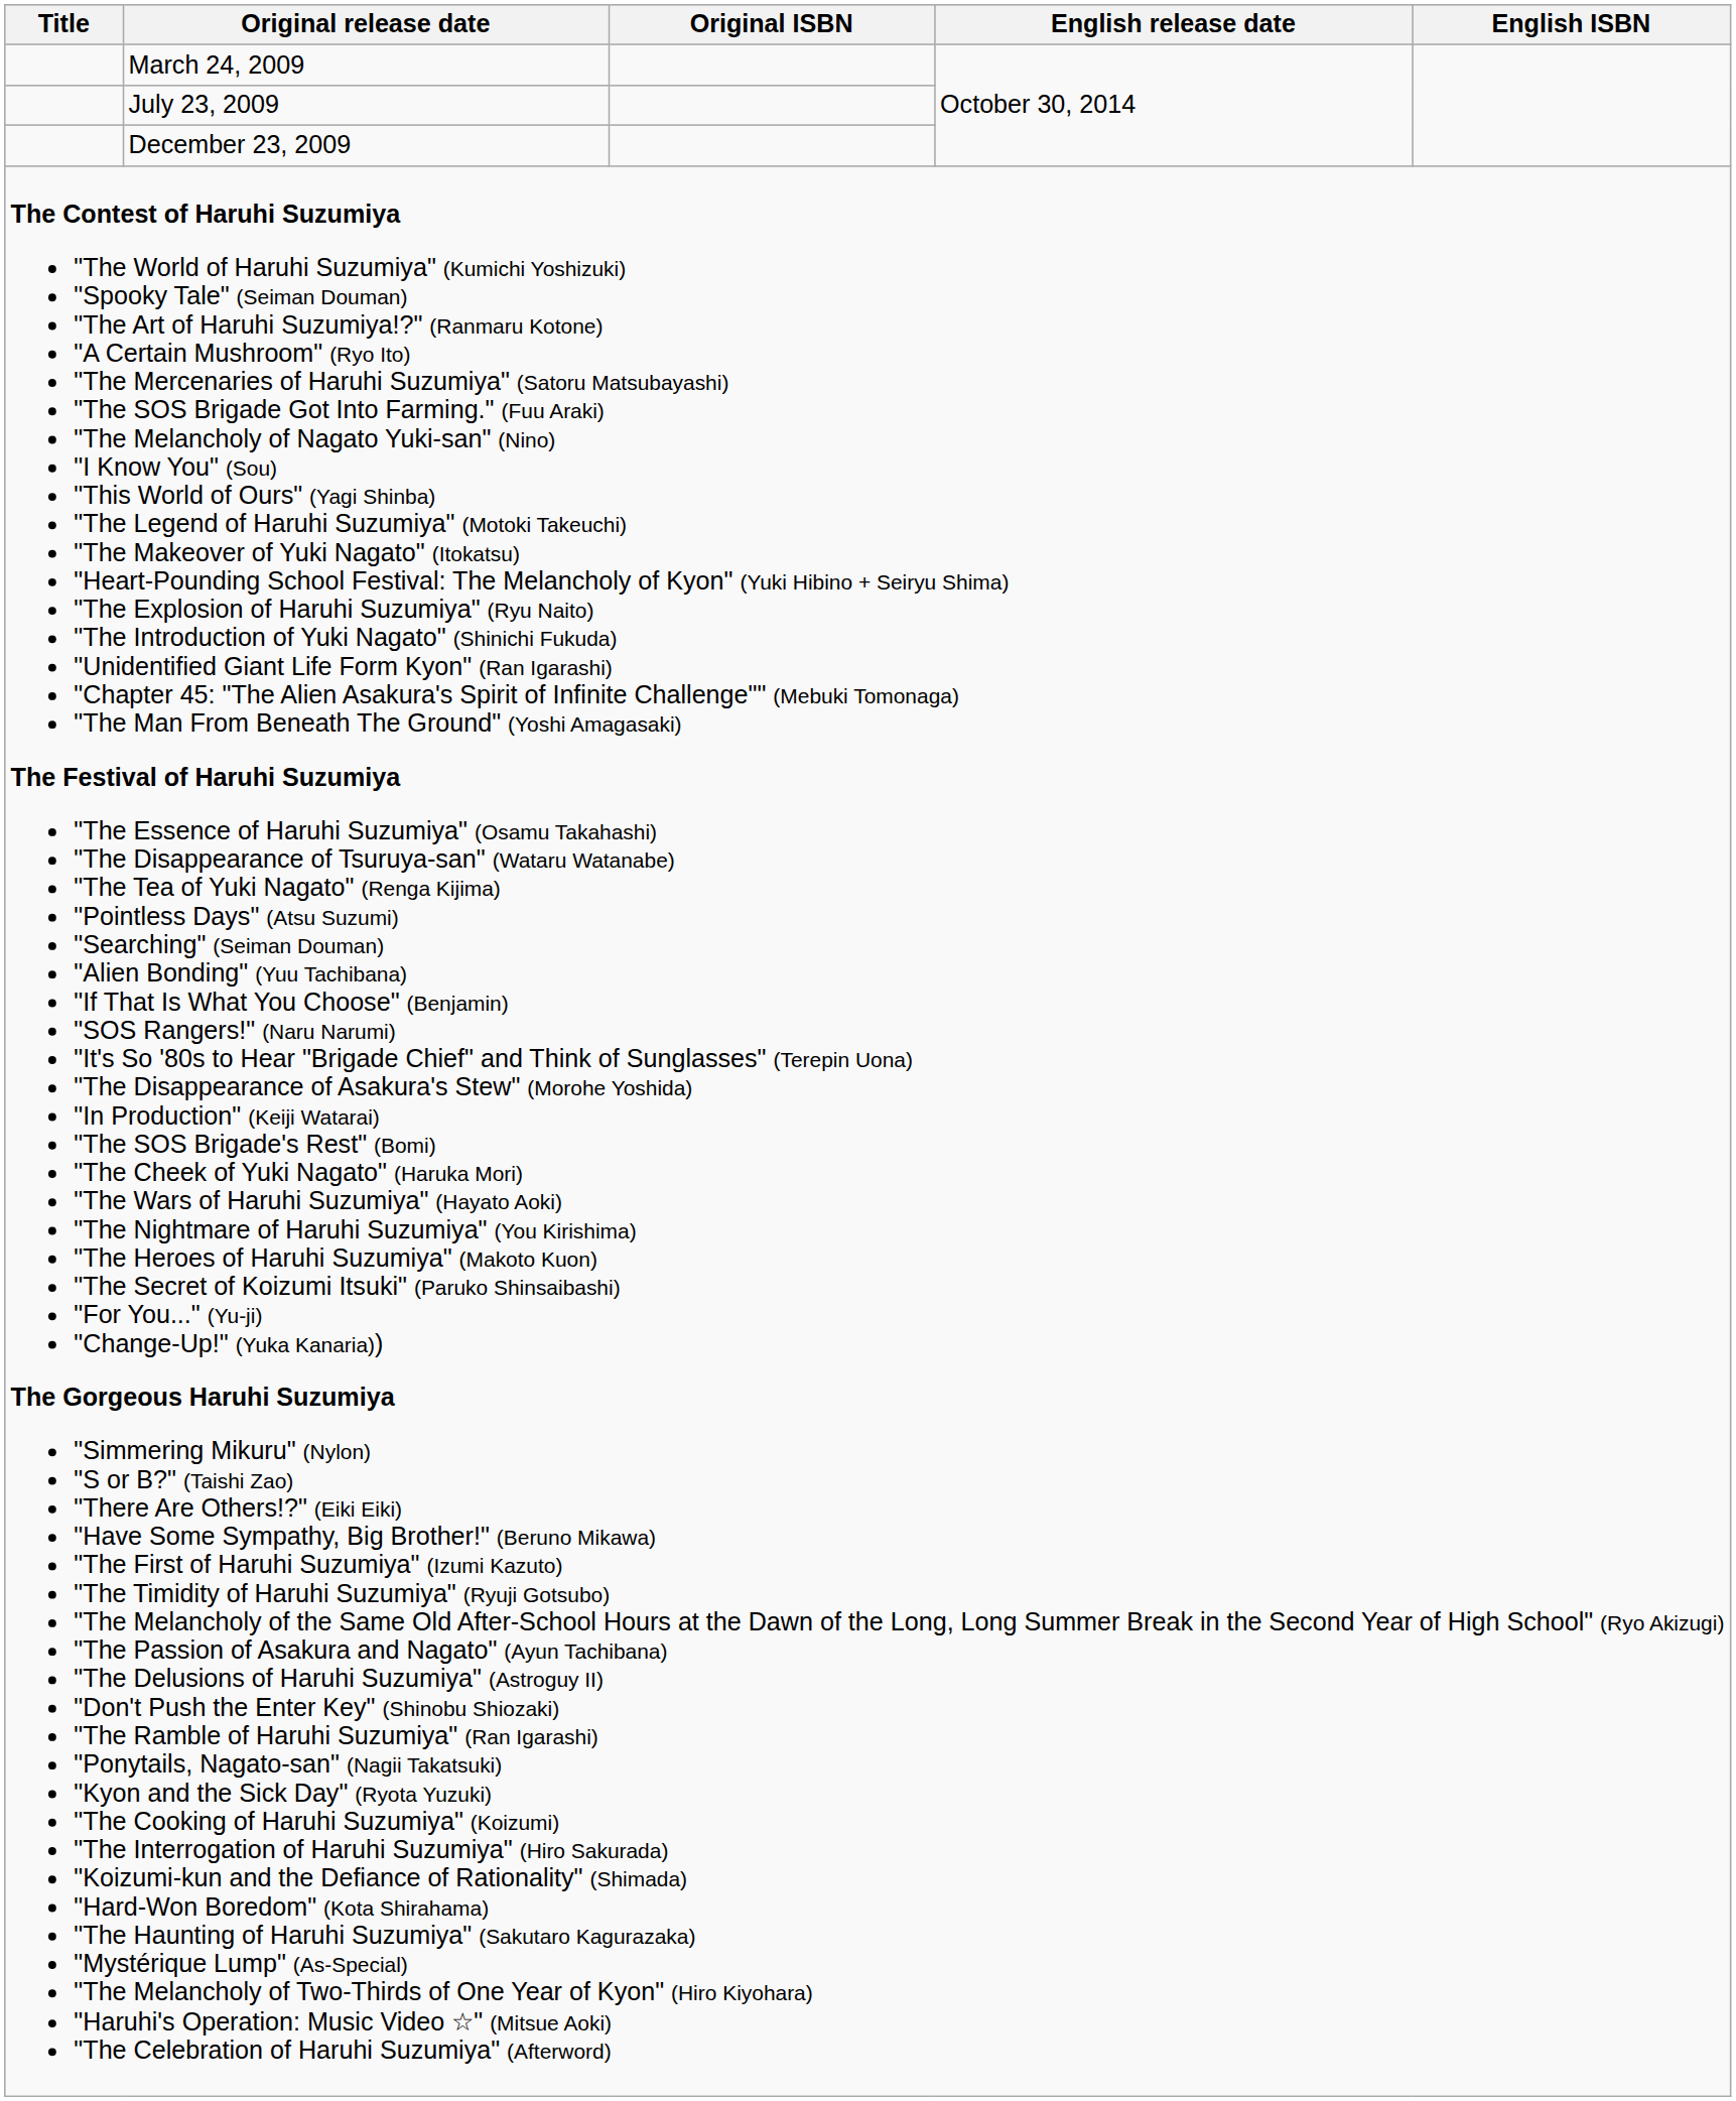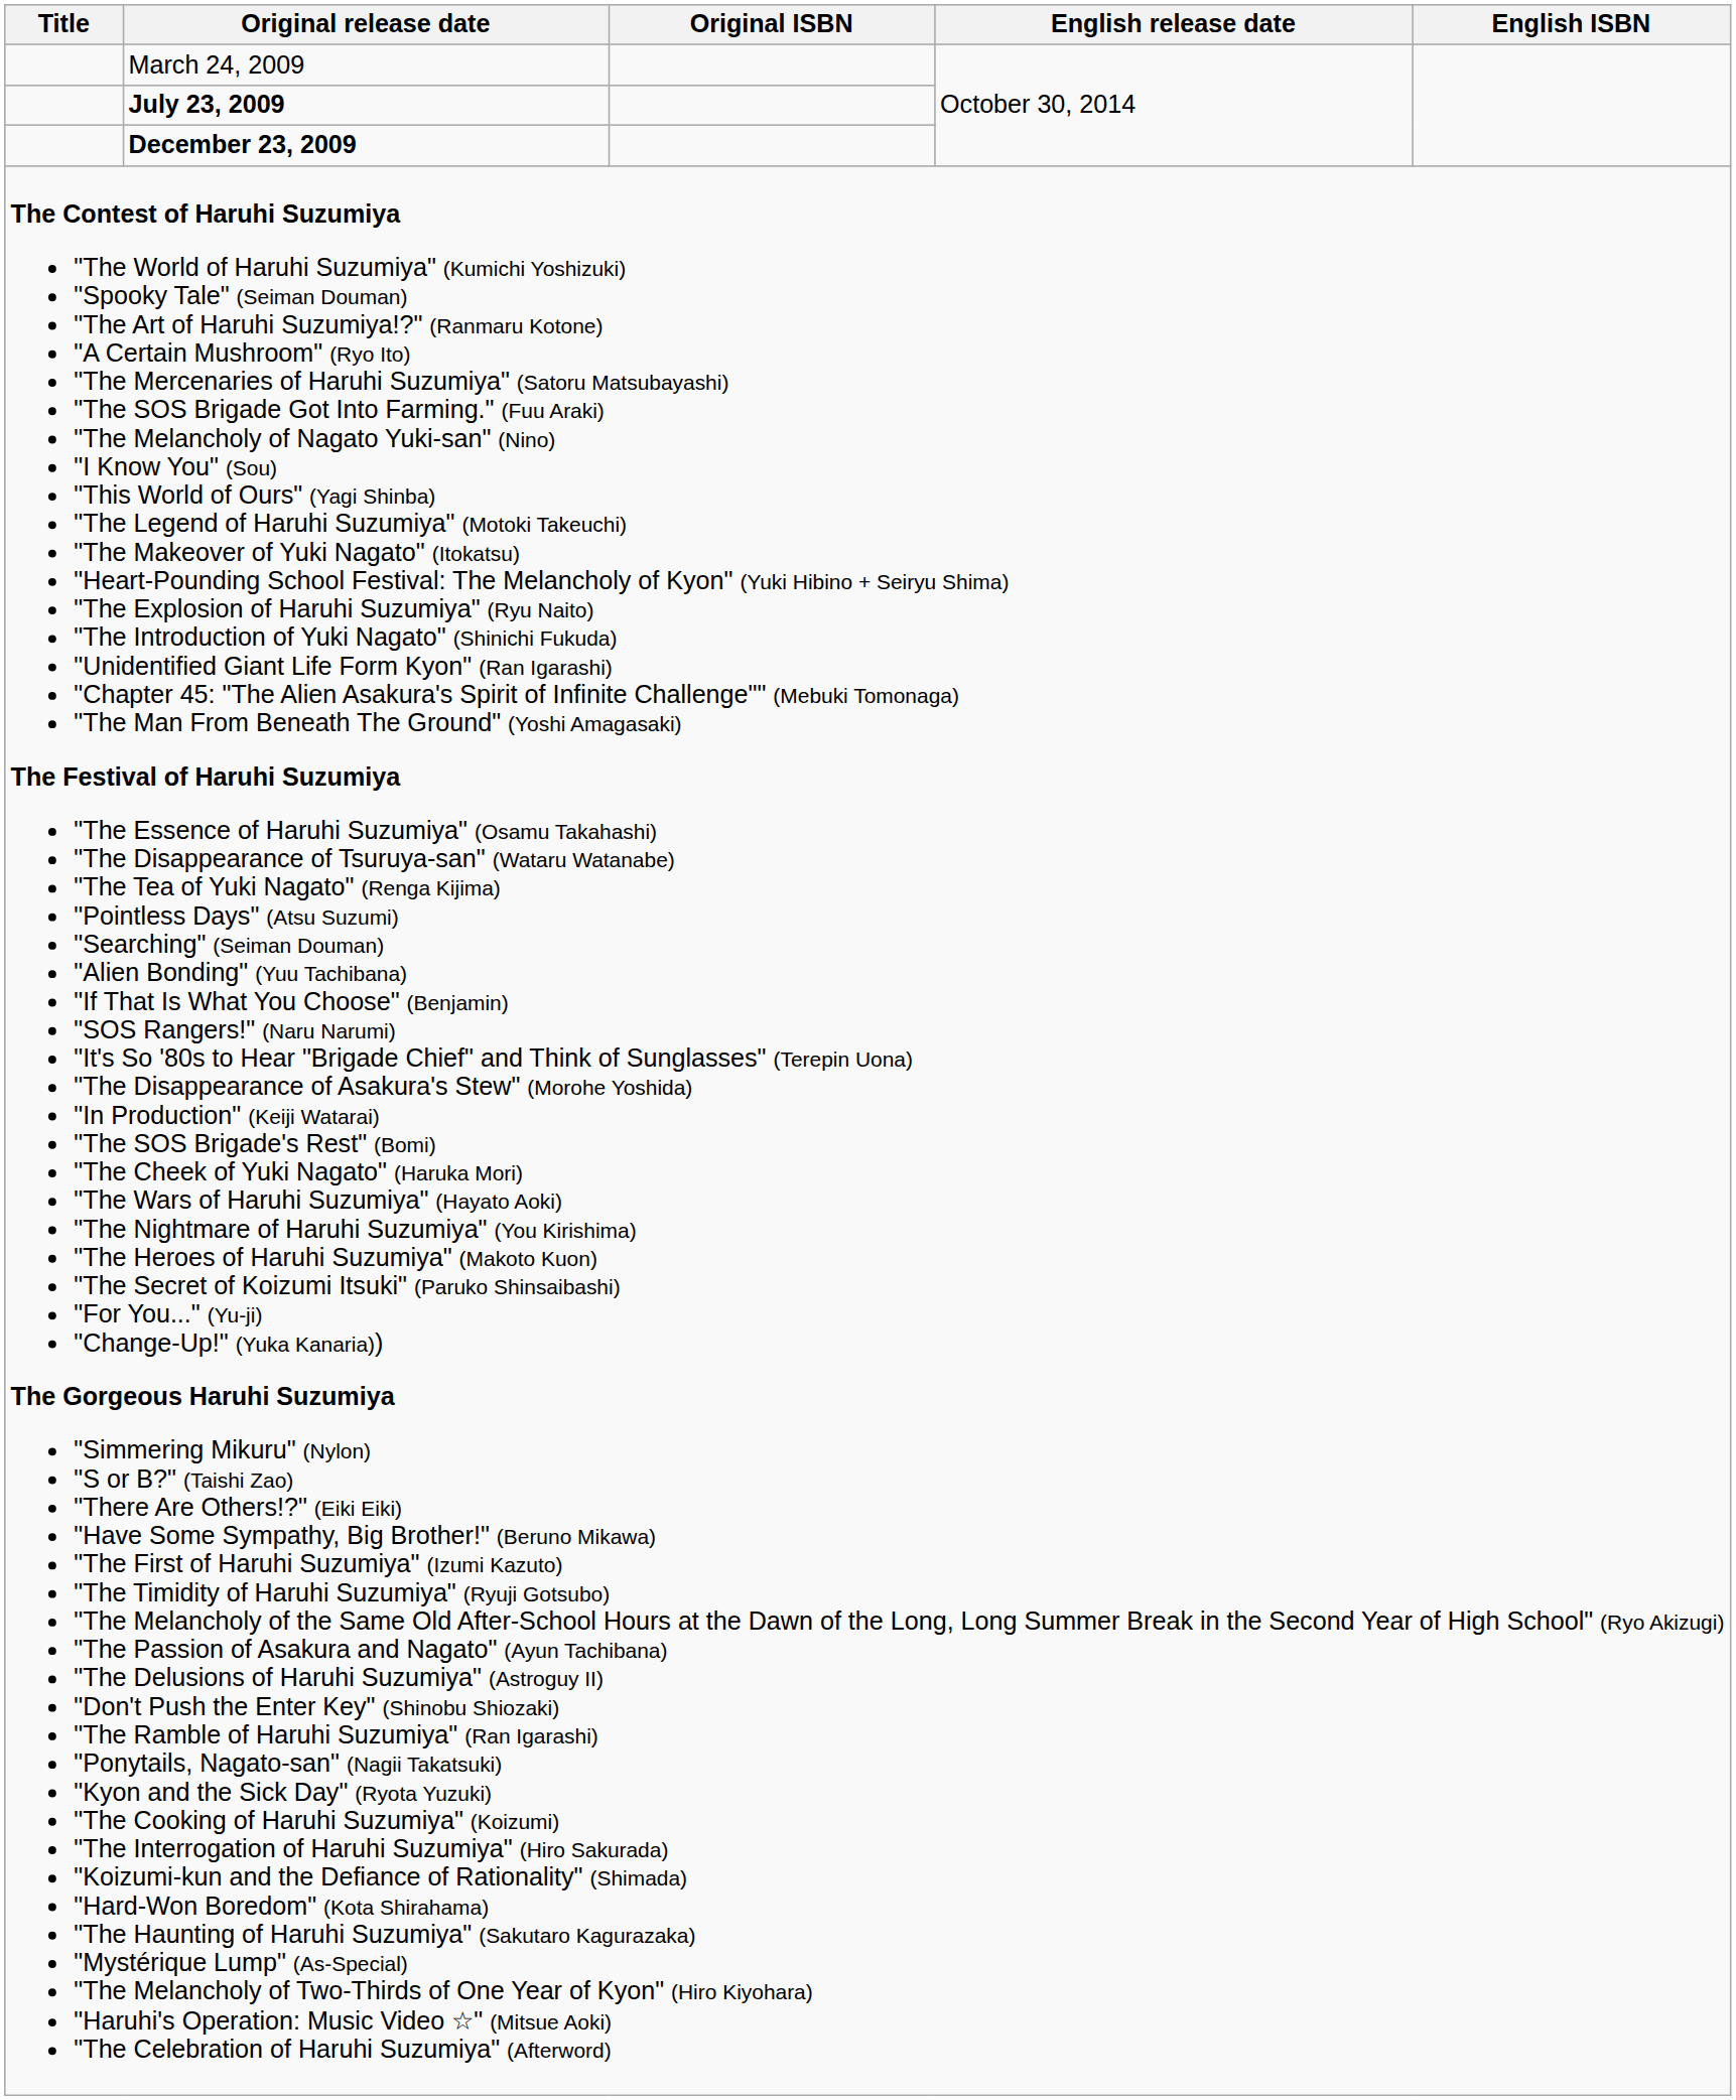July 23, 2009 | Original release date: normal -> bold
December 23, 2009 | Original release date: normal -> bold
